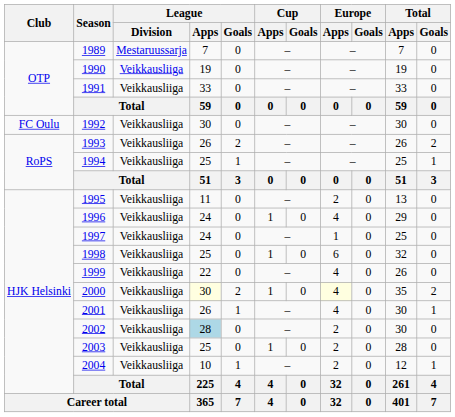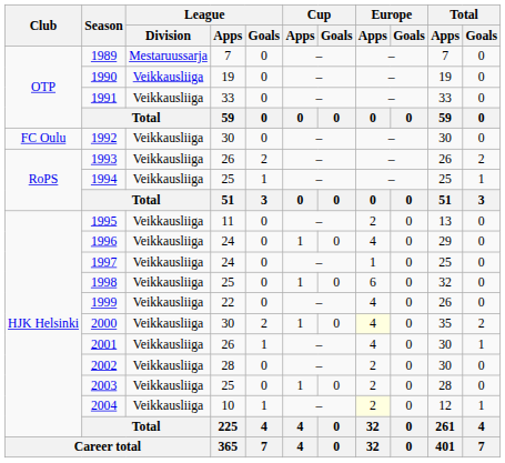2000 | League / Apps: lightyellow background -> no background
2002 | League / Apps: lightblue background -> no background
2004 | Europe / Apps: no background -> lightyellow background
